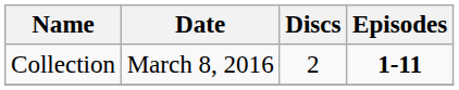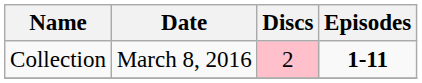Collection | Discs: no background -> pink background
